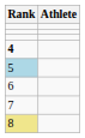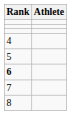row 5 | Rank: bold -> normal
row 6 | Rank: lightblue background -> no background
row 7 | Rank: normal -> bold
row 9 | Rank: khaki background -> no background
